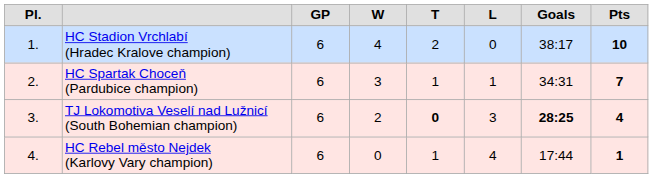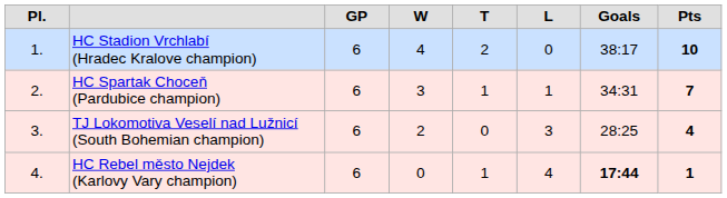TJ Lokomotiva Veselí nad Lužnicí (South Bohemian champion) | column 5: bold -> normal
TJ Lokomotiva Veselí nad Lužnicí (South Bohemian champion) | column 7: bold -> normal
HC Rebel město Nejdek (Karlovy Vary champion) | column 7: normal -> bold
